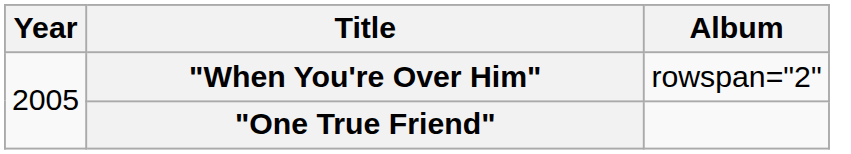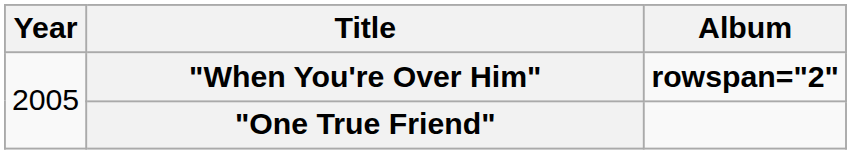"When You're Over Him" | Album: normal -> bold
